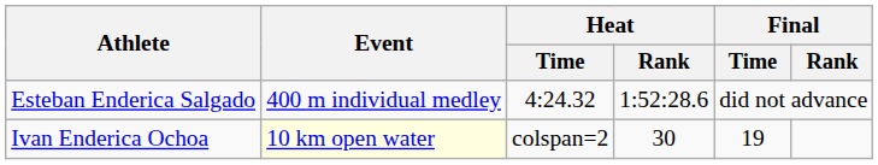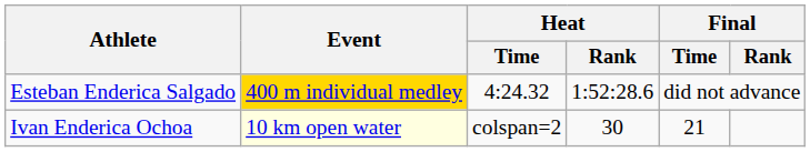Esteban Enderica Salgado | Event: no background -> gold background
Ivan Enderica Ochoa | Final / Time: 19 -> 21
